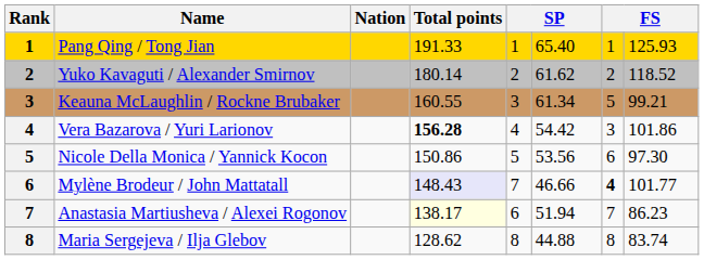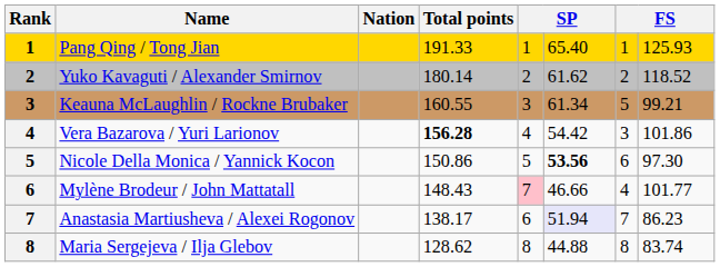Nicole Della Monica / Yannick Kocon | column 6: normal -> bold
Mylène Brodeur / John Mattatall | Total points: lavender background -> no background
Mylène Brodeur / John Mattatall | column 5: no background -> pink background
Mylène Brodeur / John Mattatall | column 7: bold -> normal
Anastasia Martiusheva / Alexei Rogonov | Total points: lightyellow background -> no background
Anastasia Martiusheva / Alexei Rogonov | column 6: no background -> lavender background
